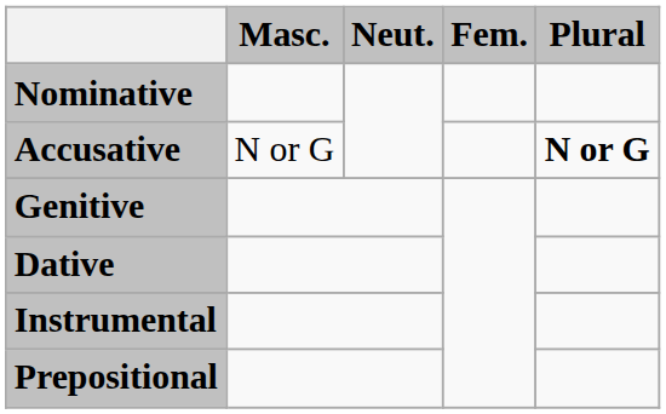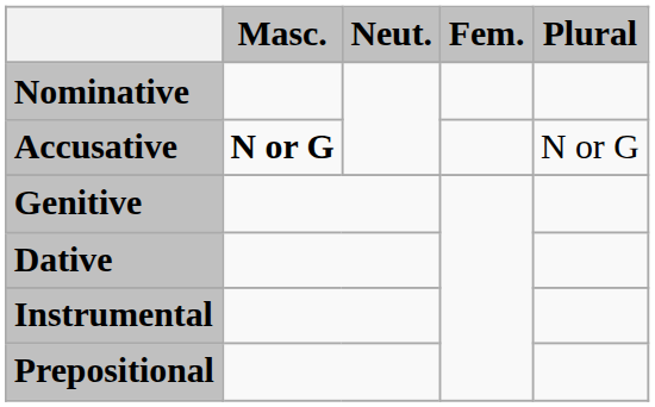Accusative | Masc.: normal -> bold
Accusative | Plural: bold -> normal
